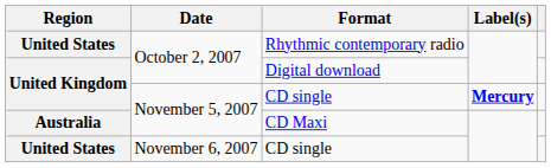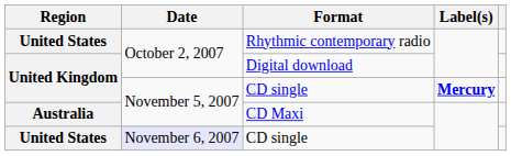United States / CD single | Date: no background -> lavender background
